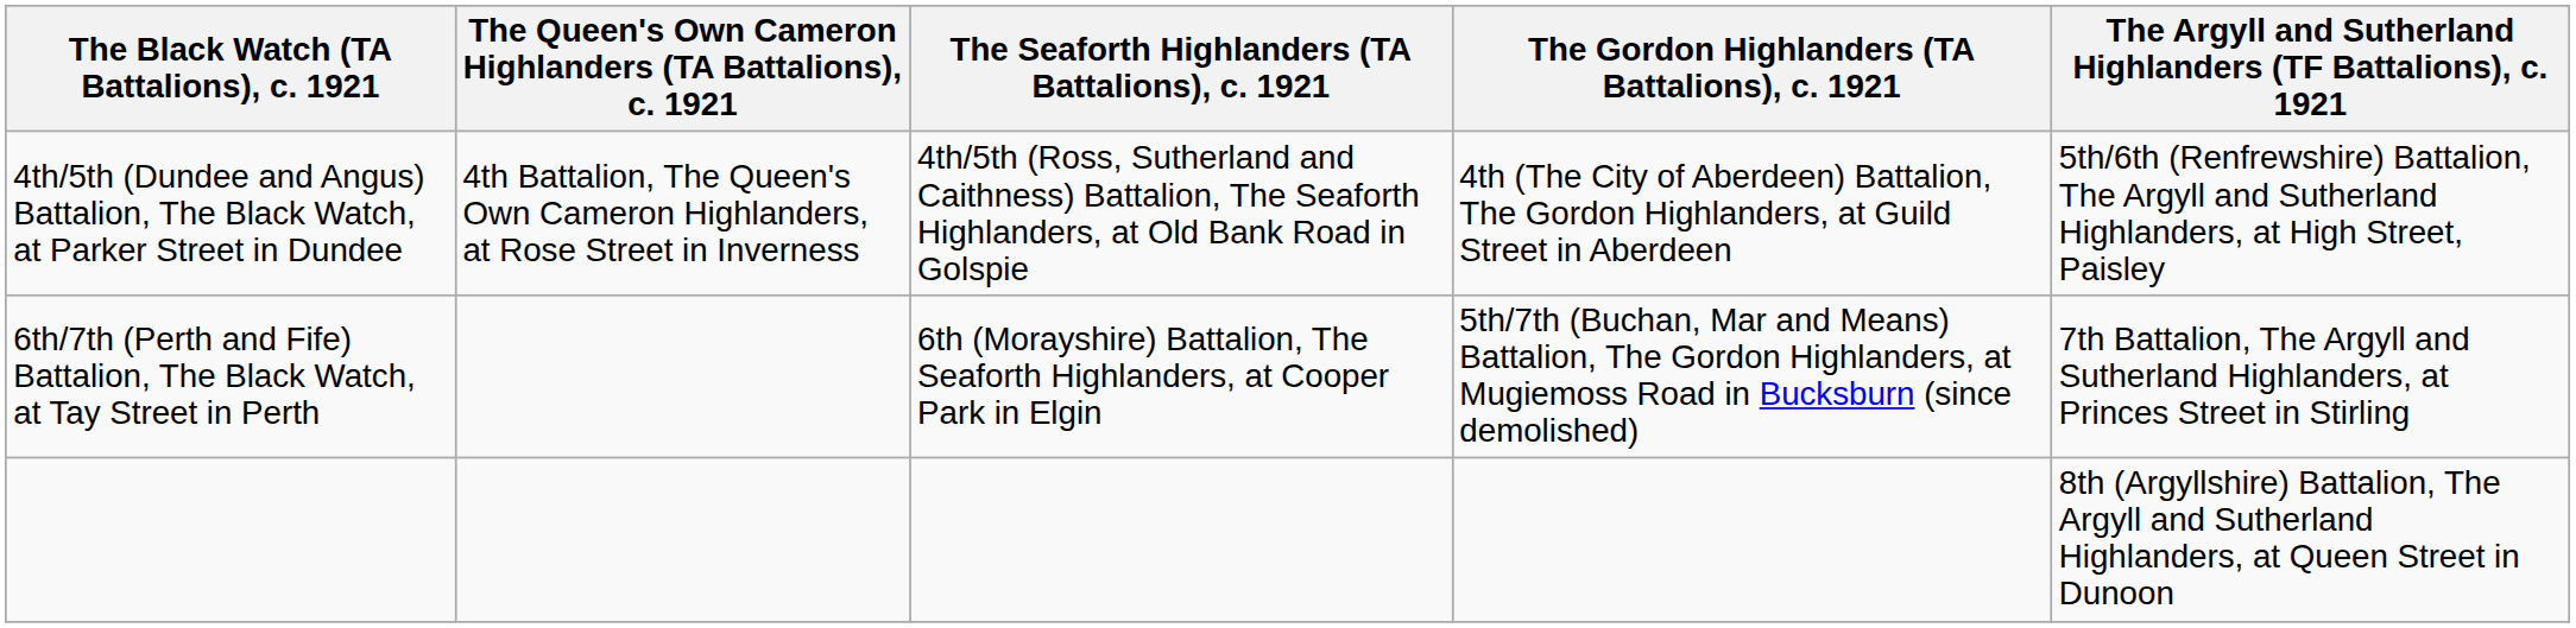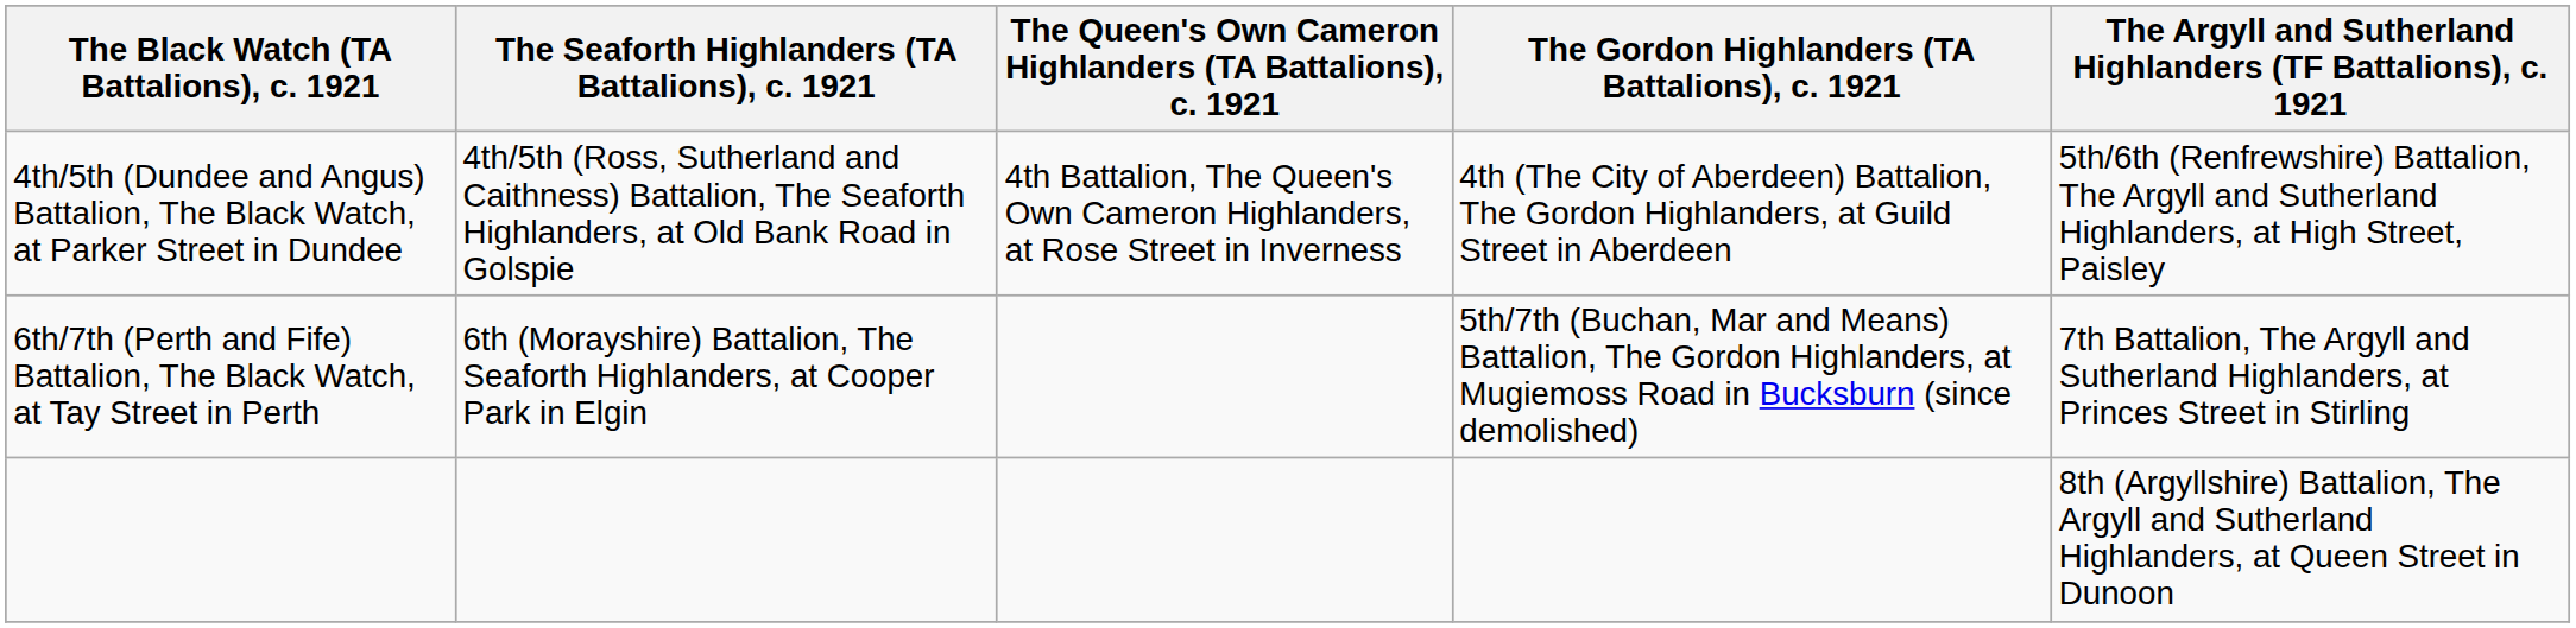columns swapped: The Seaforth Highlanders (TA Battalions), c. 1921 <-> The Queen's Own Cameron Highlanders (TA Battalions), c. 1921
